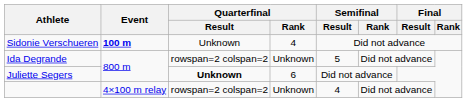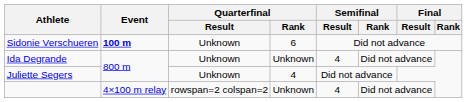Sidonie Verschueren | Quarterfinal / Rank: 4 -> 6
Ida Degrande | Quarterfinal / Result: rowspan=2 colspan=2 -> Unknown
Ida Degrande | Semifinal / Result: 5 -> 4
Juliette Segers | Quarterfinal / Result: bold -> normal
Juliette Segers | Quarterfinal / Rank: 6 -> 4
